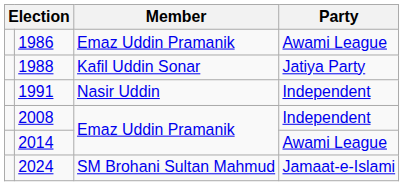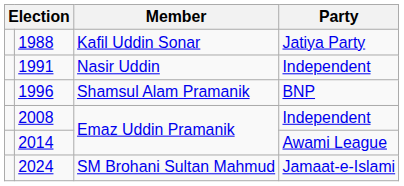- row: 1986 | Emaz Uddin Pramanik | Awami League
+ row: 1996 | Shamsul Alam Pramanik | BNP
